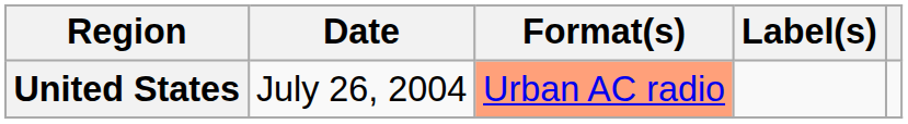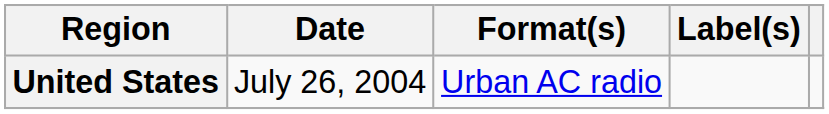United States | Format(s): lightsalmon background -> no background
